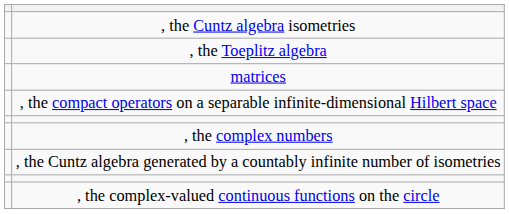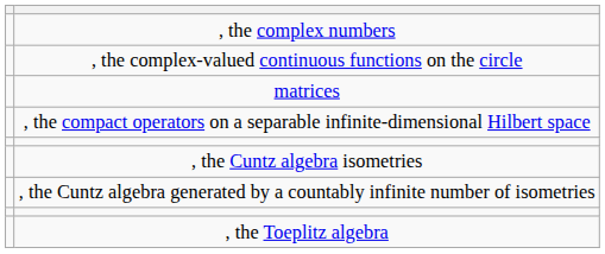row 2 | column 2: , the Cuntz algebra isometries -> , the complex numbers
row 3 | column 2: , the Toeplitz algebra -> , the complex-valued continuous functions on the circle
row 7 | column 2: , the complex numbers -> , the Cuntz algebra isometries
row 10 | column 2: , the complex-valued continuous functions on the circle -> , the Toeplitz algebra
